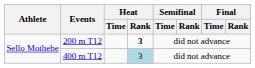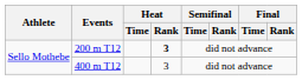400 m T12 | Heat / Rank: lightblue background -> no background
